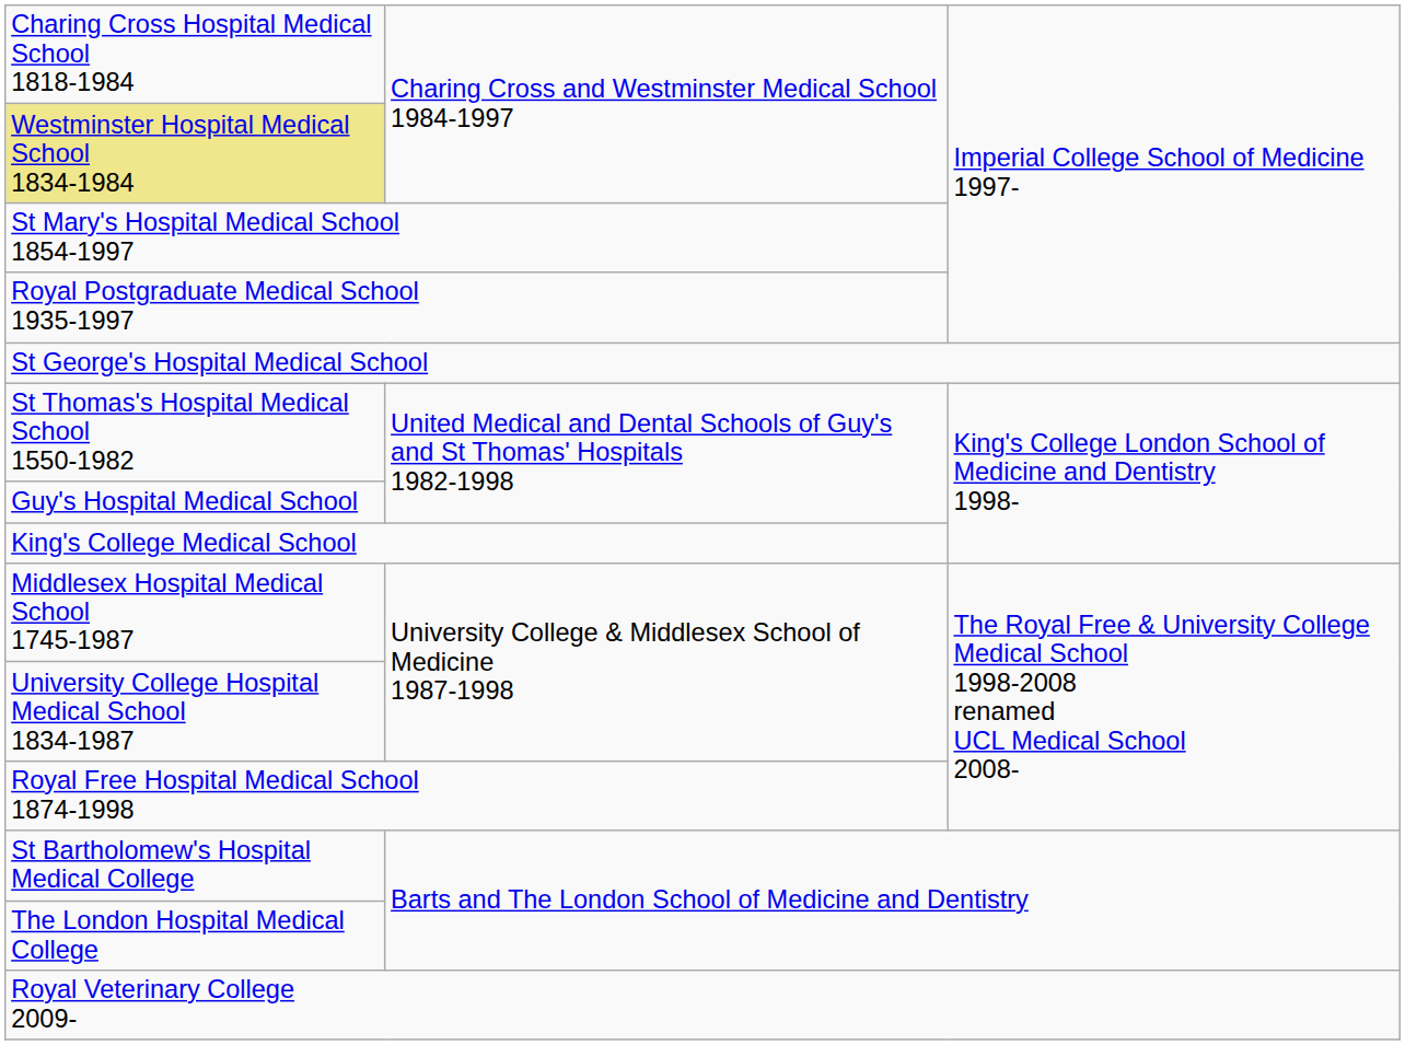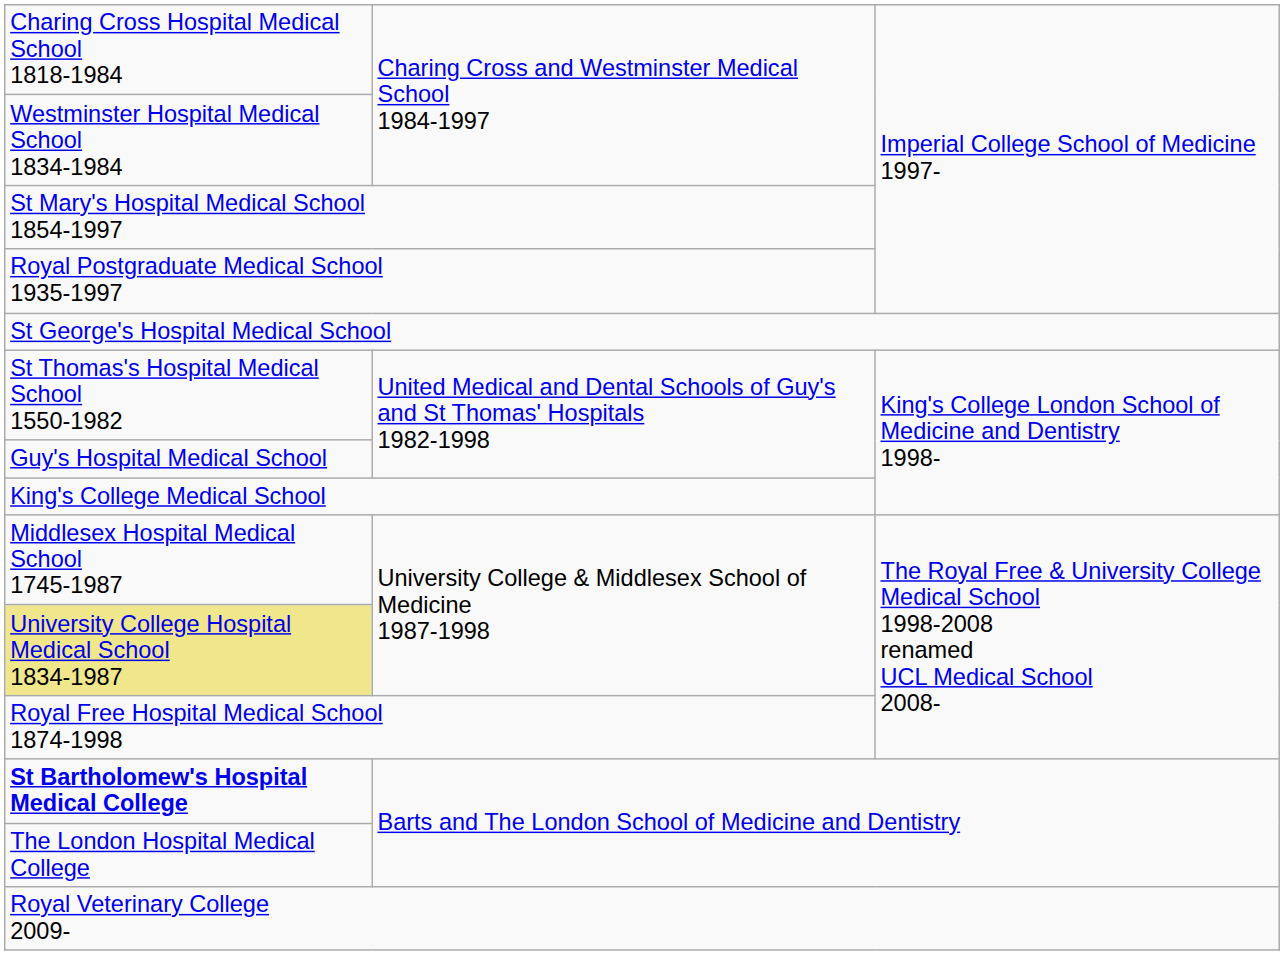Westminster Hospital Medical School 1834-1984 | column 1: khaki background -> no background
University College Hospital Medical School 1834-1987 | column 1: no background -> khaki background
St Bartholomew's Hospital Medical College | column 1: normal -> bold
